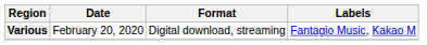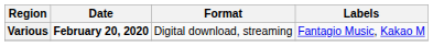Various | Date: normal -> bold
